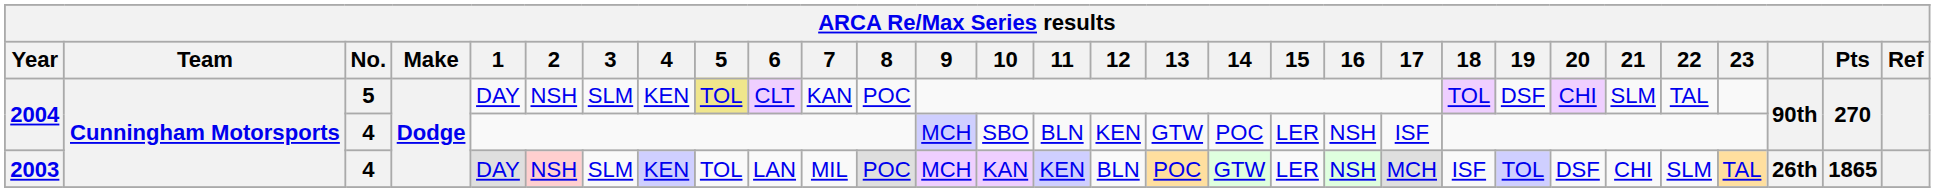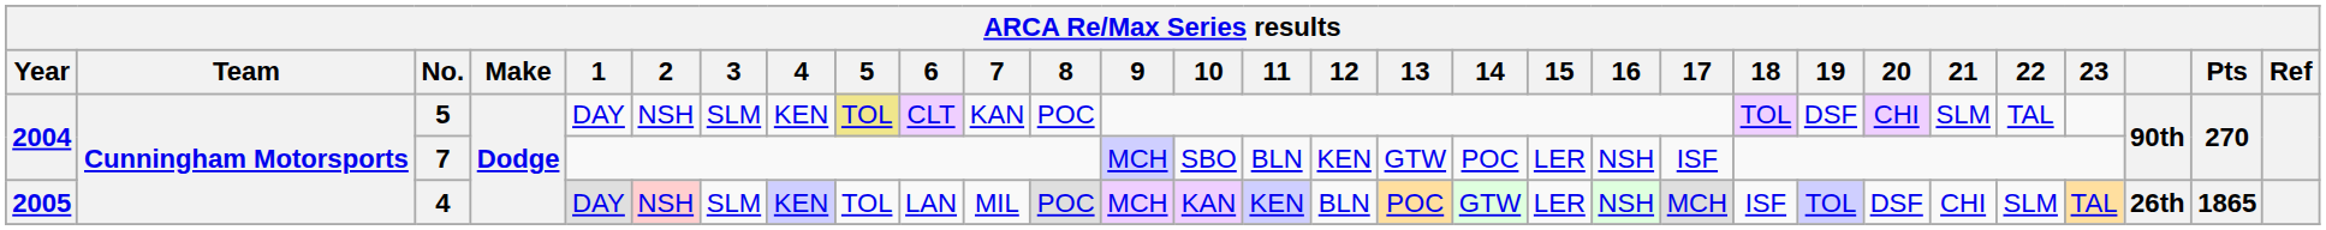row 4 | No.: 4 -> 7
row 5 | Year: 2003 -> 2005
